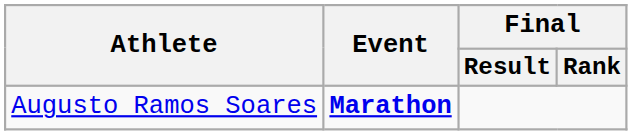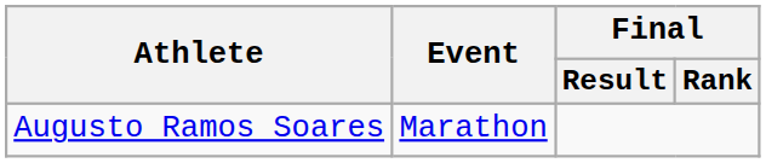Augusto Ramos Soares | Event: bold -> normal
